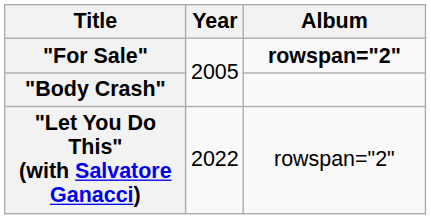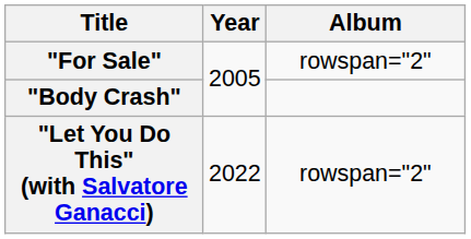"For Sale" | Album: bold -> normal
